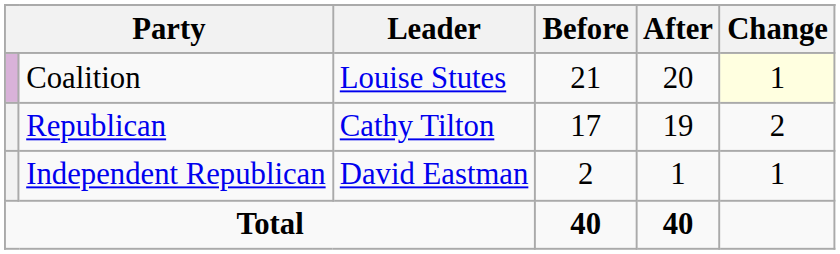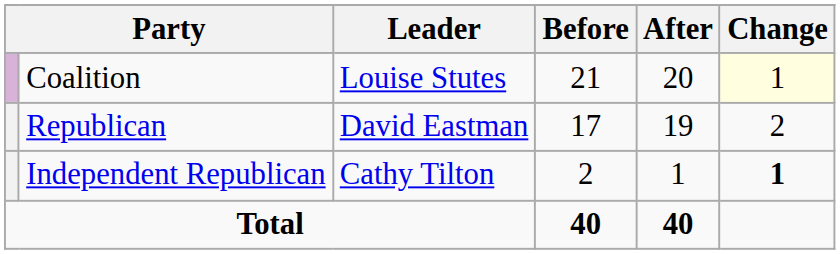Republican | Leader: Cathy Tilton -> David Eastman
Independent Republican | Leader: David Eastman -> Cathy Tilton
Independent Republican | Change: normal -> bold
